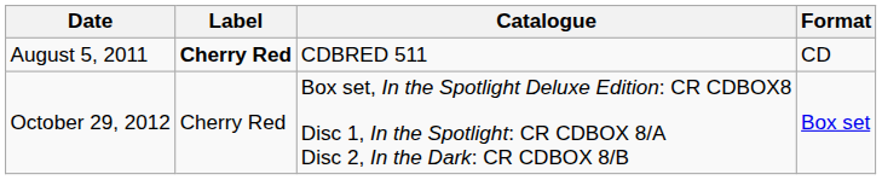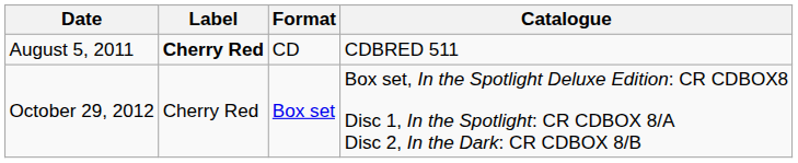columns swapped: Format <-> Catalogue
